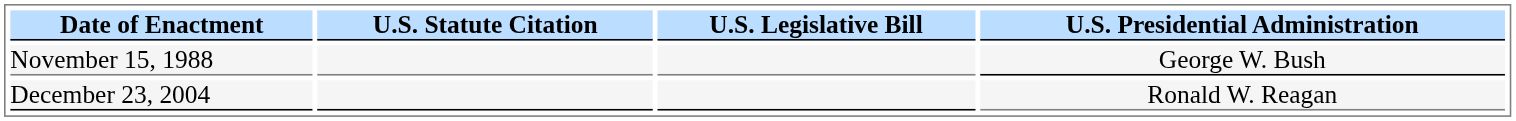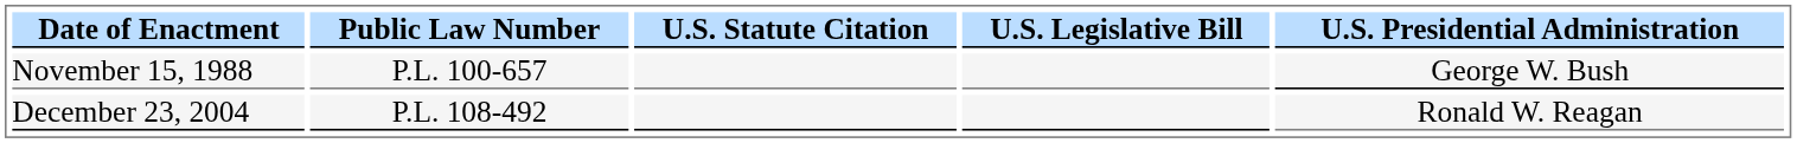+ column: Public Law Number | P.L. 100-657 | P.L. 108-492
